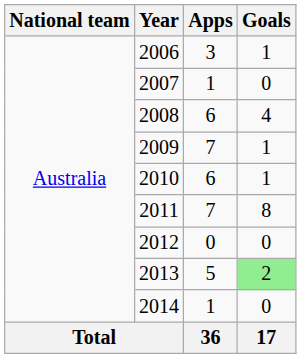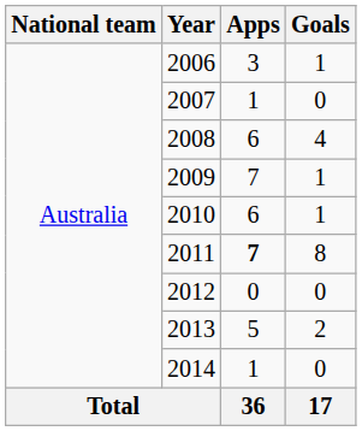2011 | Apps: normal -> bold
2013 | Goals: lightgreen background -> no background
